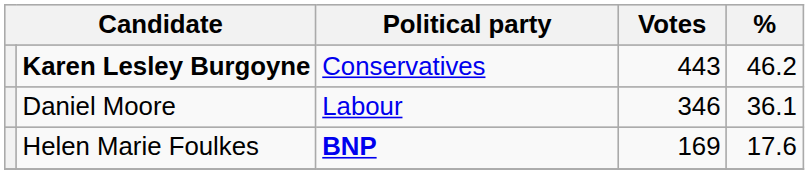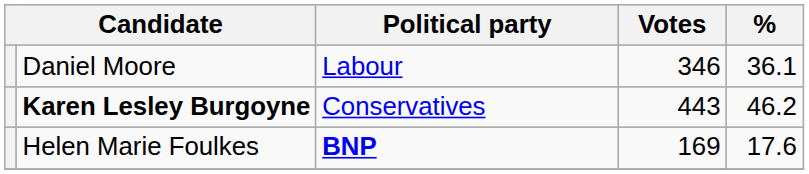rows swapped: Karen Lesley Burgoyne <-> Daniel Moore
